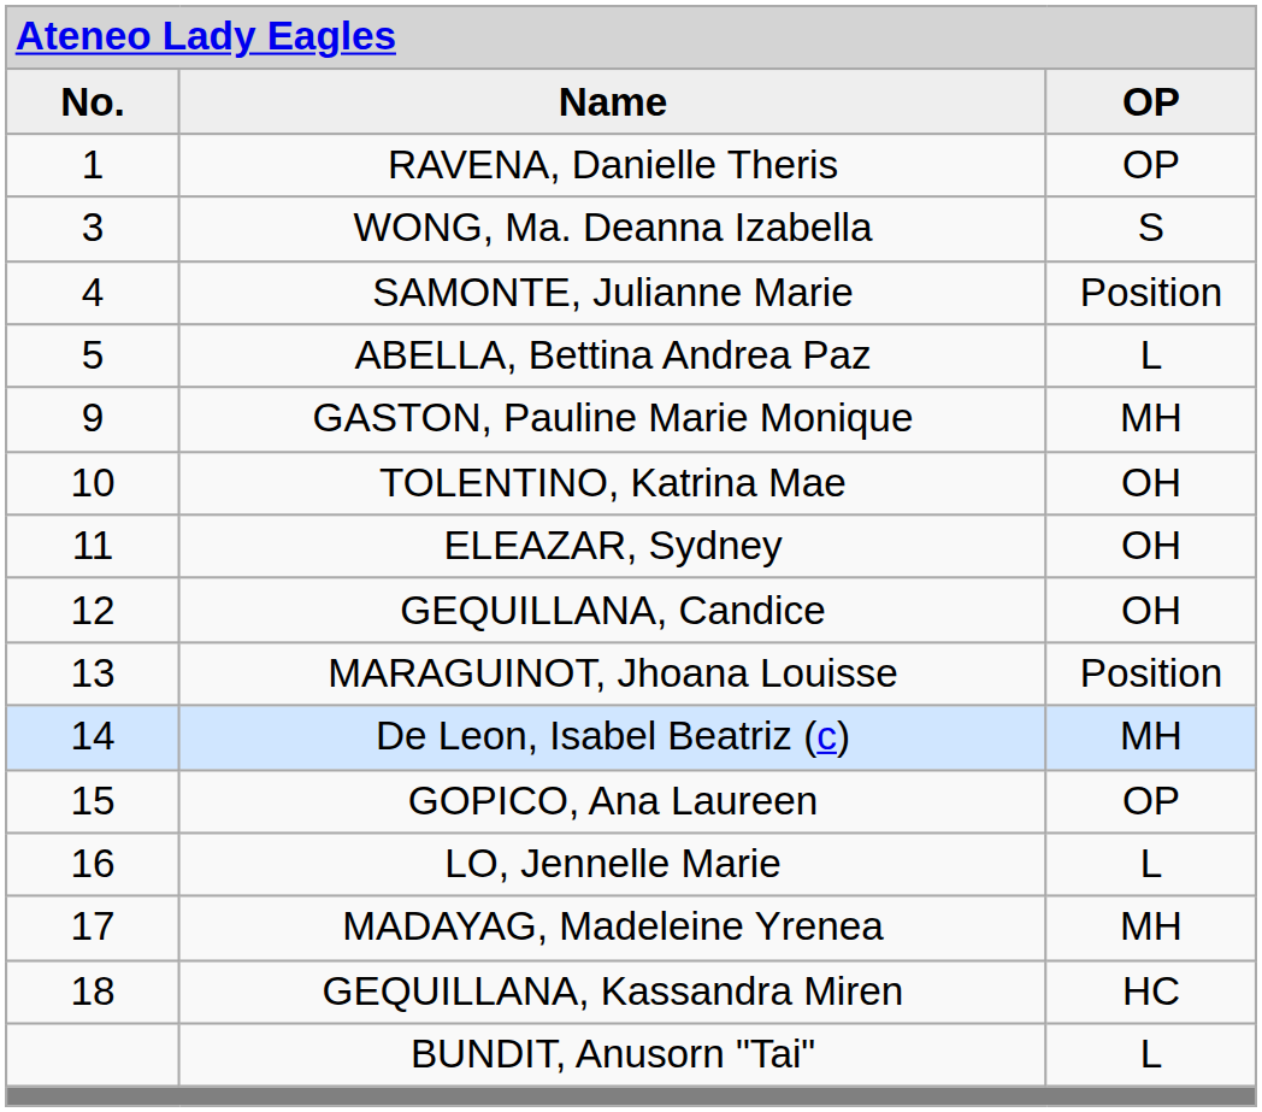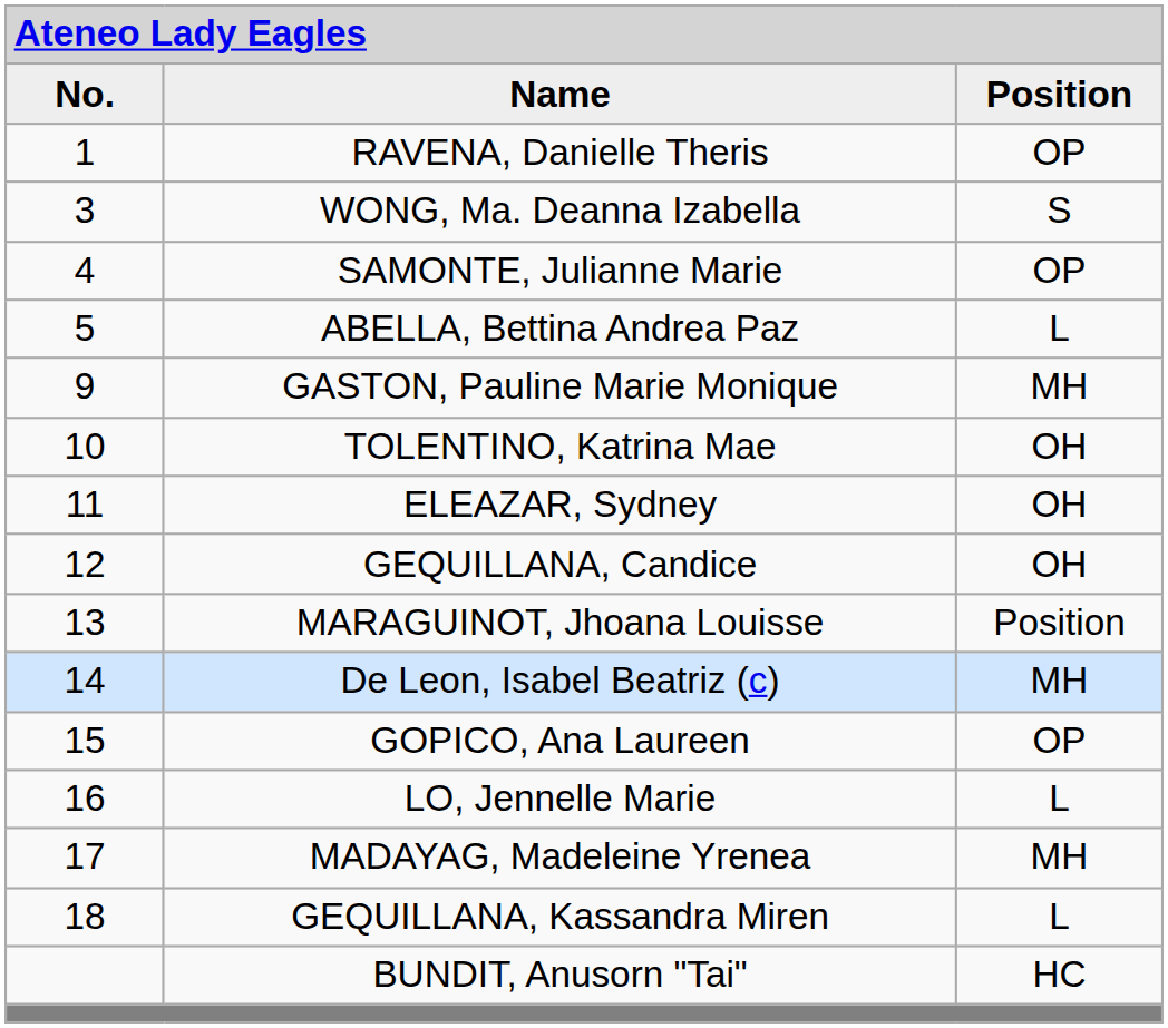Name | column 3: OP -> Position
SAMONTE, Julianne Marie | column 3: Position -> OP
GEQUILLANA, Kassandra Miren | column 3: HC -> L
BUNDIT, Anusorn "Tai" | column 3: L -> HC
